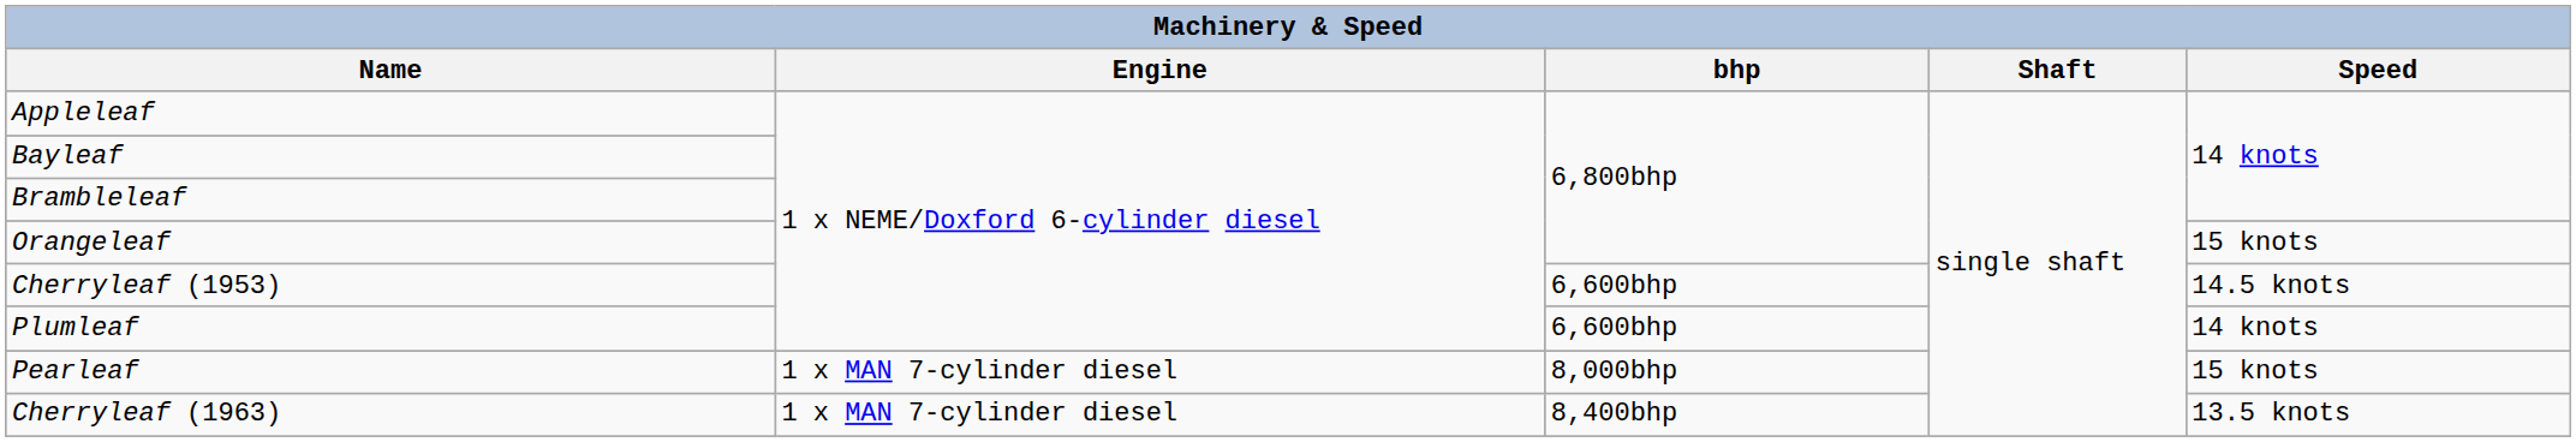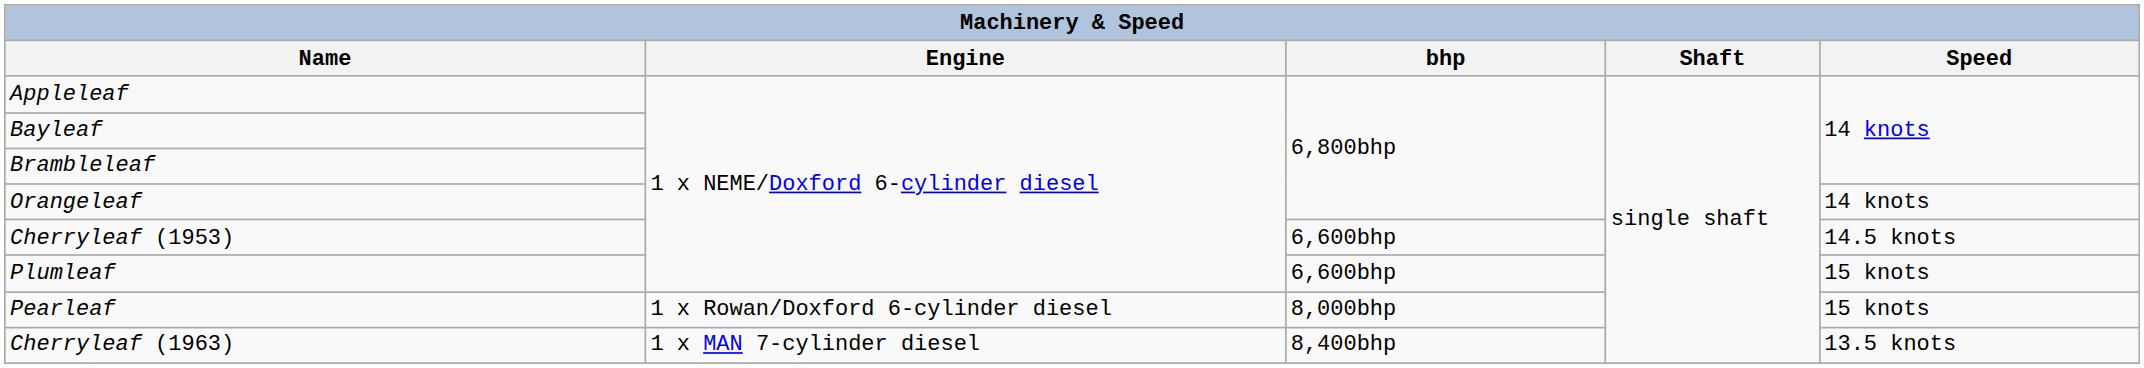Orangeleaf | Speed: 15 knots -> 14 knots
Plumleaf | Speed: 14 knots -> 15 knots
Pearleaf | Engine: 1 x MAN 7-cylinder diesel -> 1 x Rowan/Doxford 6-cylinder diesel
